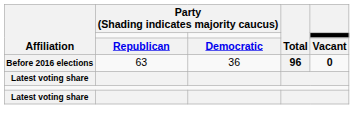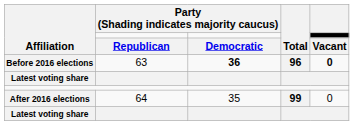Before 2016 elections | column 3: normal -> bold
+ row: After 2016 elections | 64 | 35 | 99 | 0
